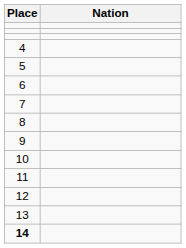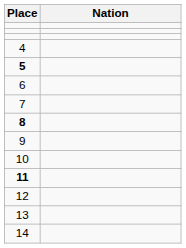row 6 | Place: normal -> bold
row 9 | Place: normal -> bold
row 12 | Place: normal -> bold
row 15 | Place: bold -> normal
